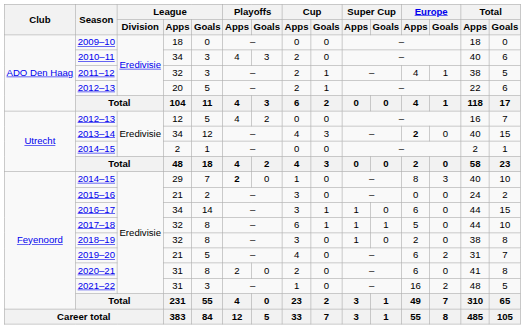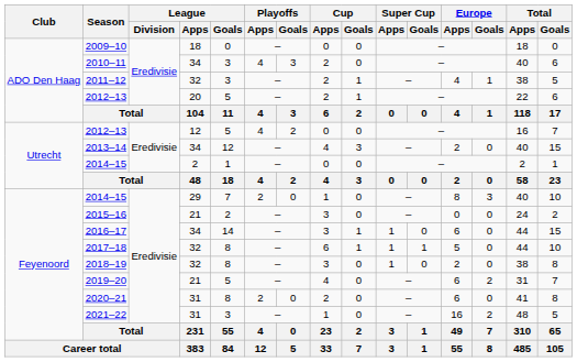2013–14 | Europe / Apps: bold -> normal
2014–15 / 29 | Playoffs / Apps: bold -> normal
